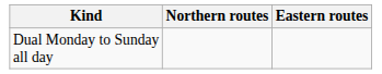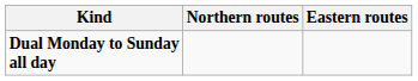row 2 | Kind: normal -> bold
